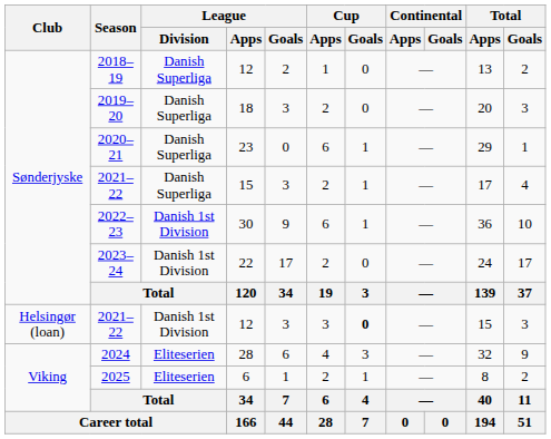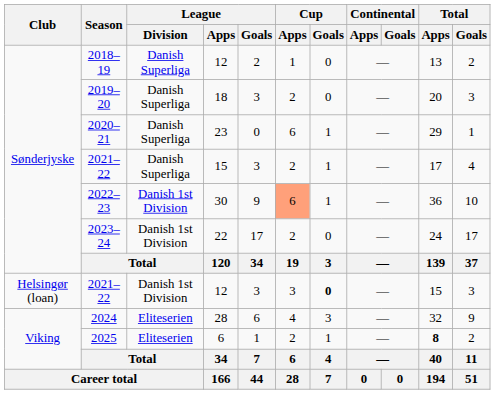2022–23 | Cup / Apps: no background -> lightsalmon background
2025 | Total / Apps: normal -> bold
